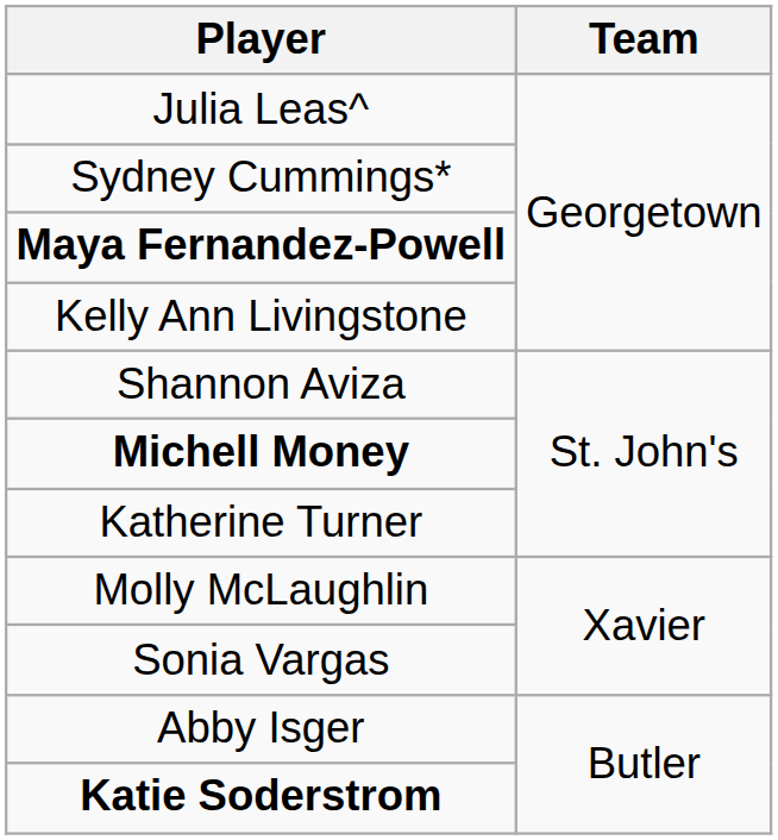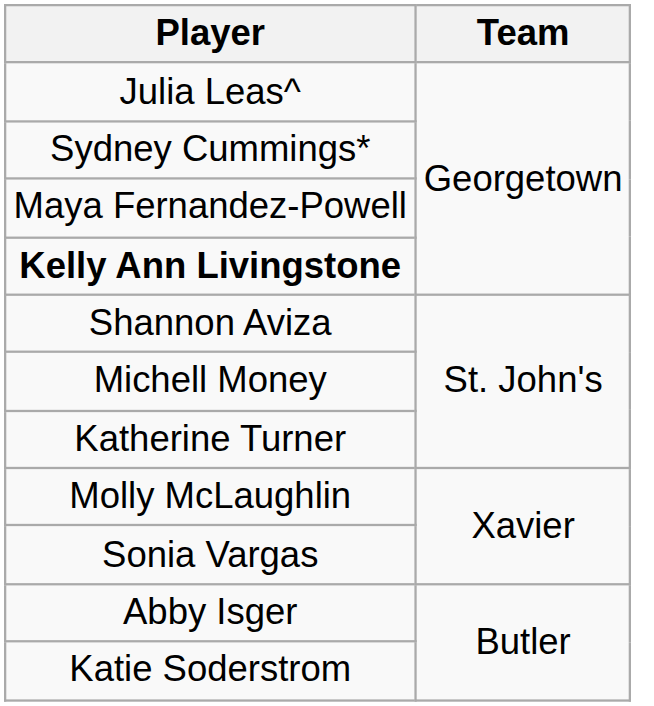Maya Fernandez-Powell | Player: bold -> normal
Kelly Ann Livingstone | Player: normal -> bold
Michell Money | Player: bold -> normal
Katie Soderstrom | Player: bold -> normal
